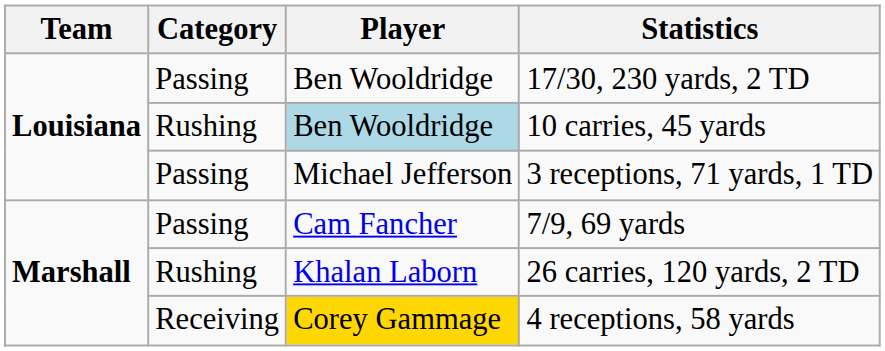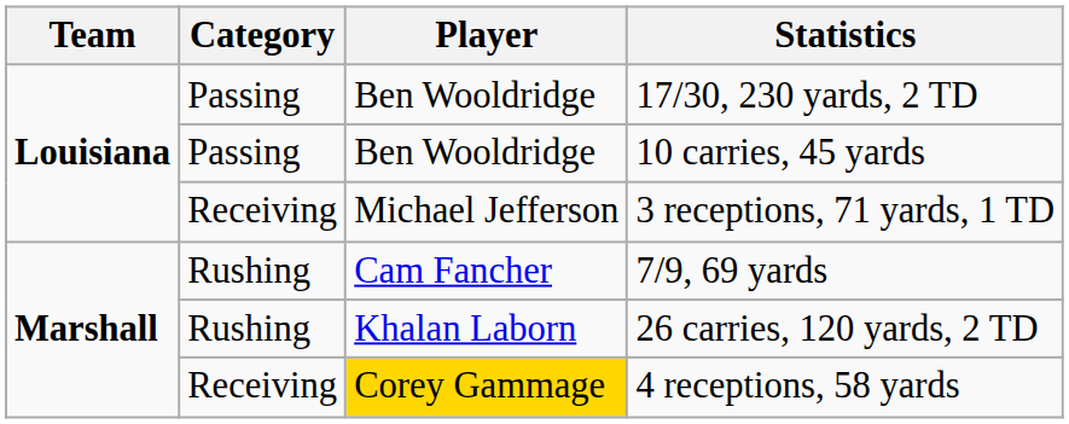10 carries, 45 yards | Category: Rushing -> Passing
10 carries, 45 yards | Player: lightblue background -> no background
3 receptions, 71 yards, 1 TD | Category: Passing -> Receiving
7/9, 69 yards | Category: Passing -> Rushing
